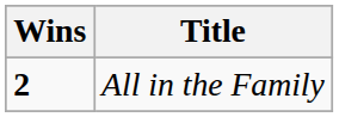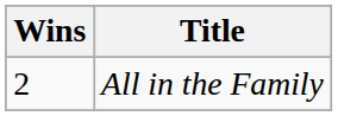row 2 | Wins: bold -> normal
